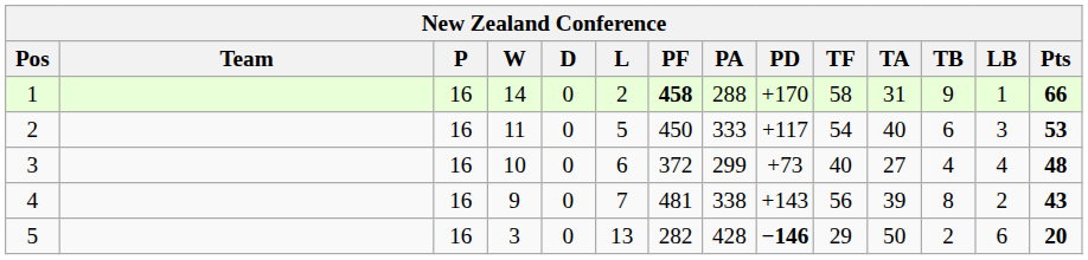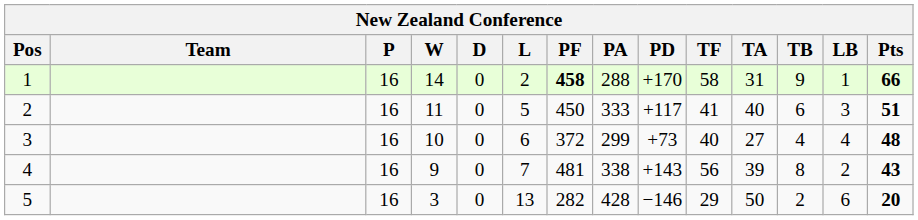row 4 | TF: 54 -> 41
row 4 | Pts: 53 -> 51
row 7 | PD: bold -> normal
